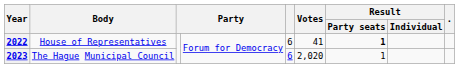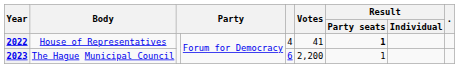2022 | column 5: 6 -> 4
2023 | Votes: 2,020 -> 2,200
